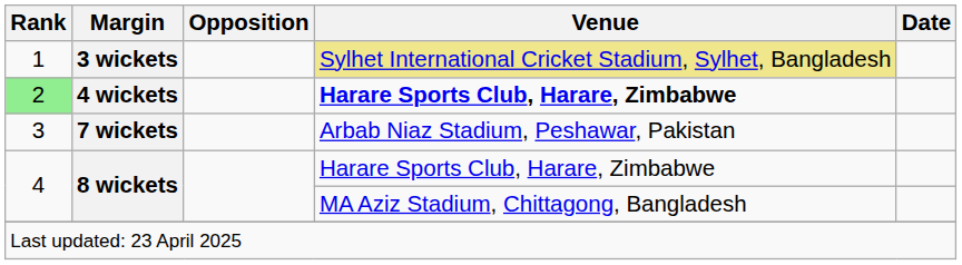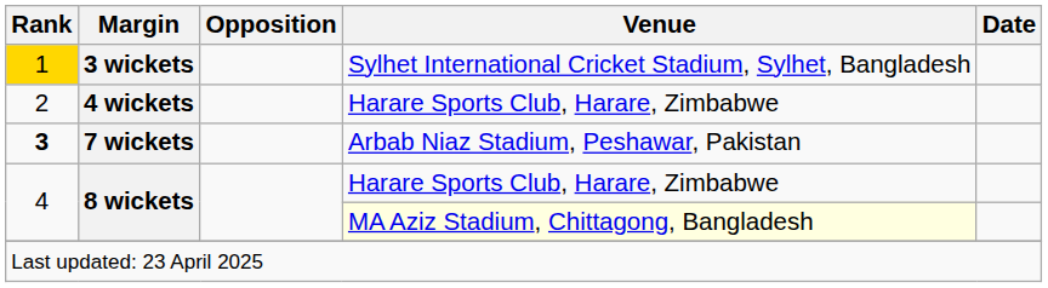1 | Rank: no background -> gold background
1 | Venue: khaki background -> no background
2 | Rank: lightgreen background -> no background
2 | Venue: bold -> normal
3 | Rank: normal -> bold
4 / MA Aziz Stadium, Chittagong, Bangladesh | Venue: no background -> lightyellow background
